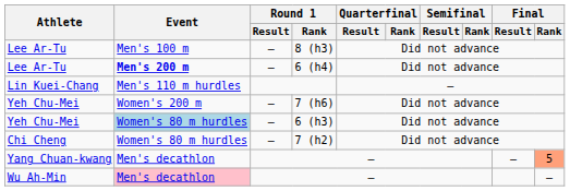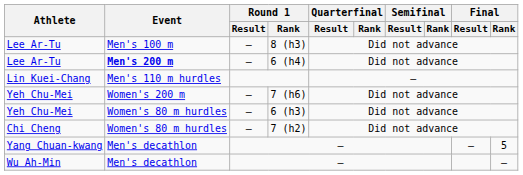6 (h3) | Event: lightblue background -> no background
Yang Chuan-kwang / — | Final / Rank: lightsalmon background -> no background
Wu Ah-Min / — | Event: pink background -> no background
